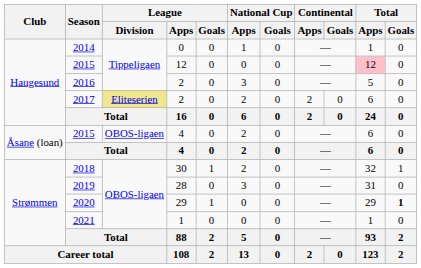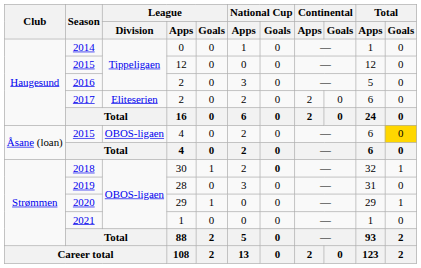2015 / 12 | Total / Apps: pink background -> no background
2017 | League / Division: khaki background -> no background
2015 / 4 | Total / Goals: no background -> gold background
2018 | National Cup / Goals: normal -> bold
2020 | Total / Goals: bold -> normal
